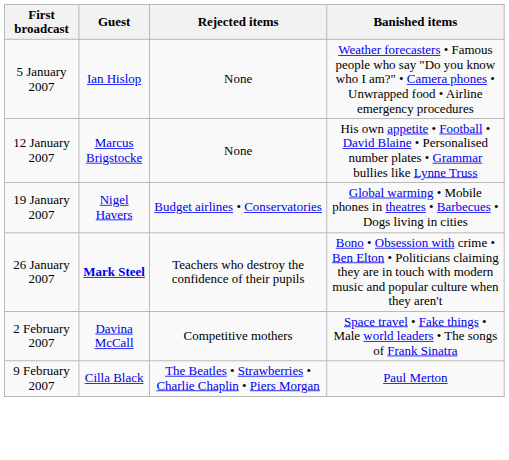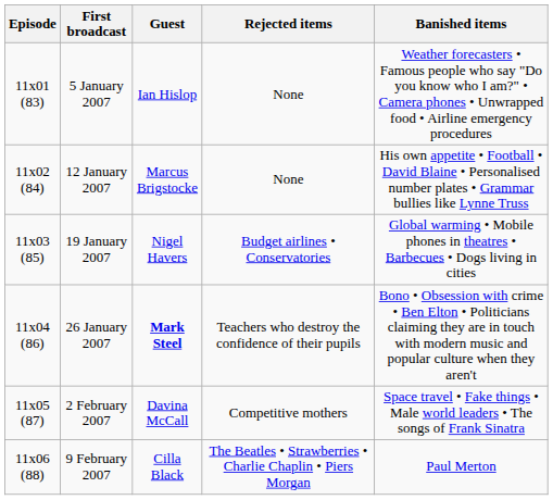+ column: Episode | 11x01 (83) | 11x02 (84) | 11x03 (85) | 11x04 (86) | 11x05 (87) | 11x06 (88)
